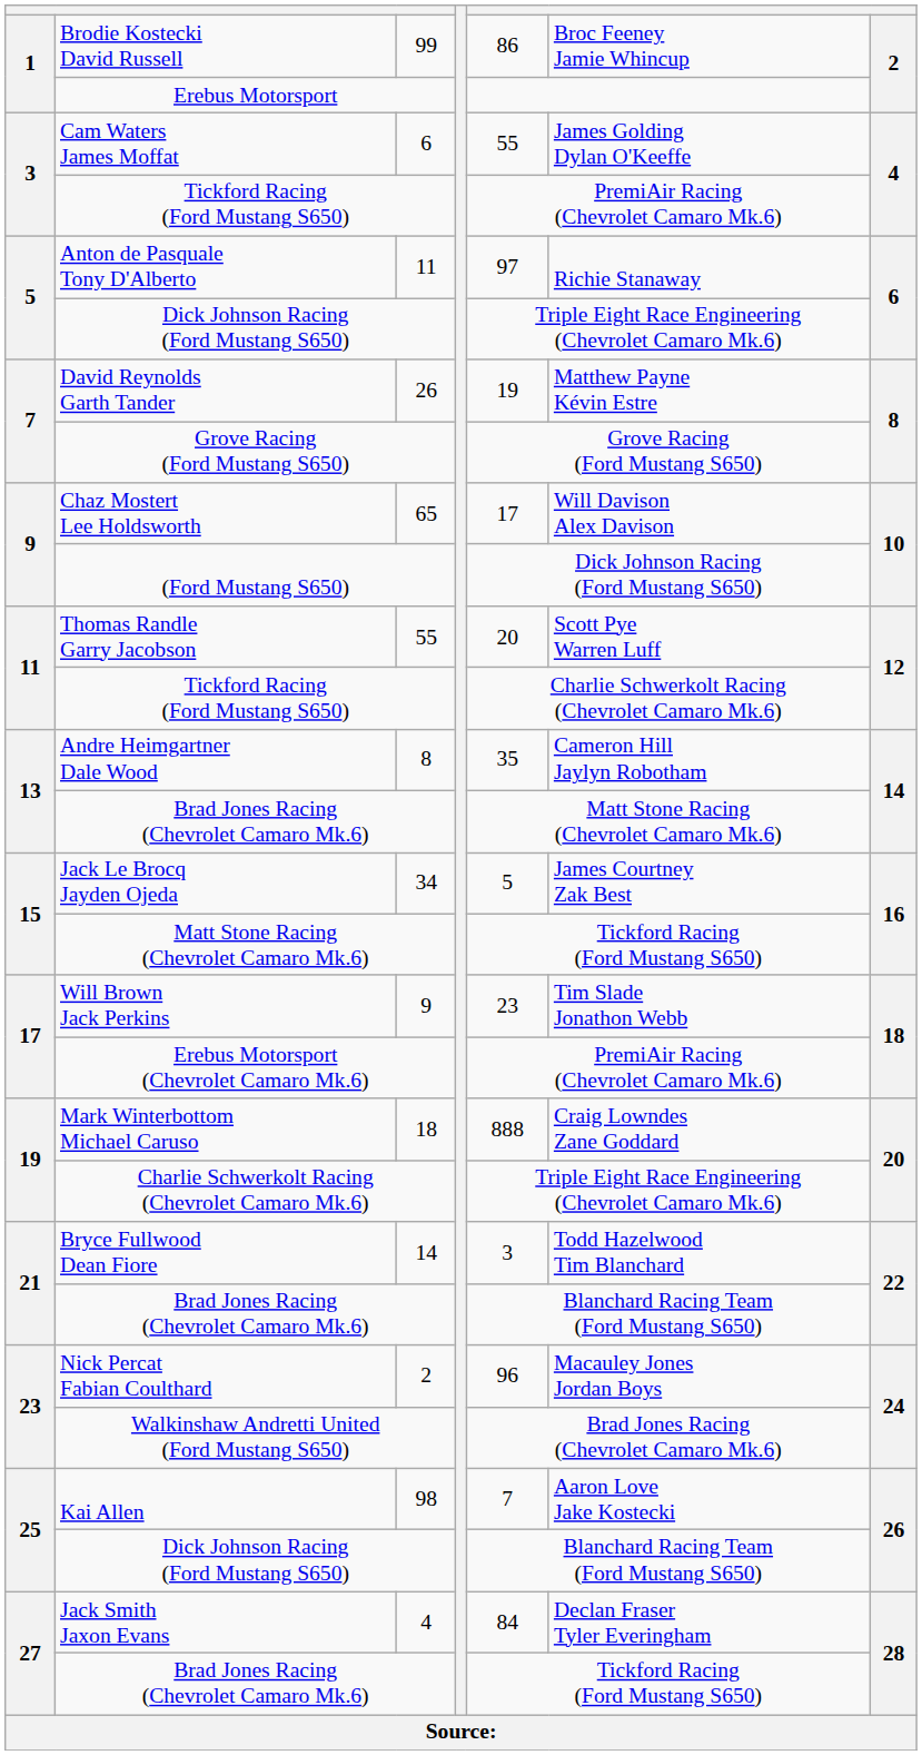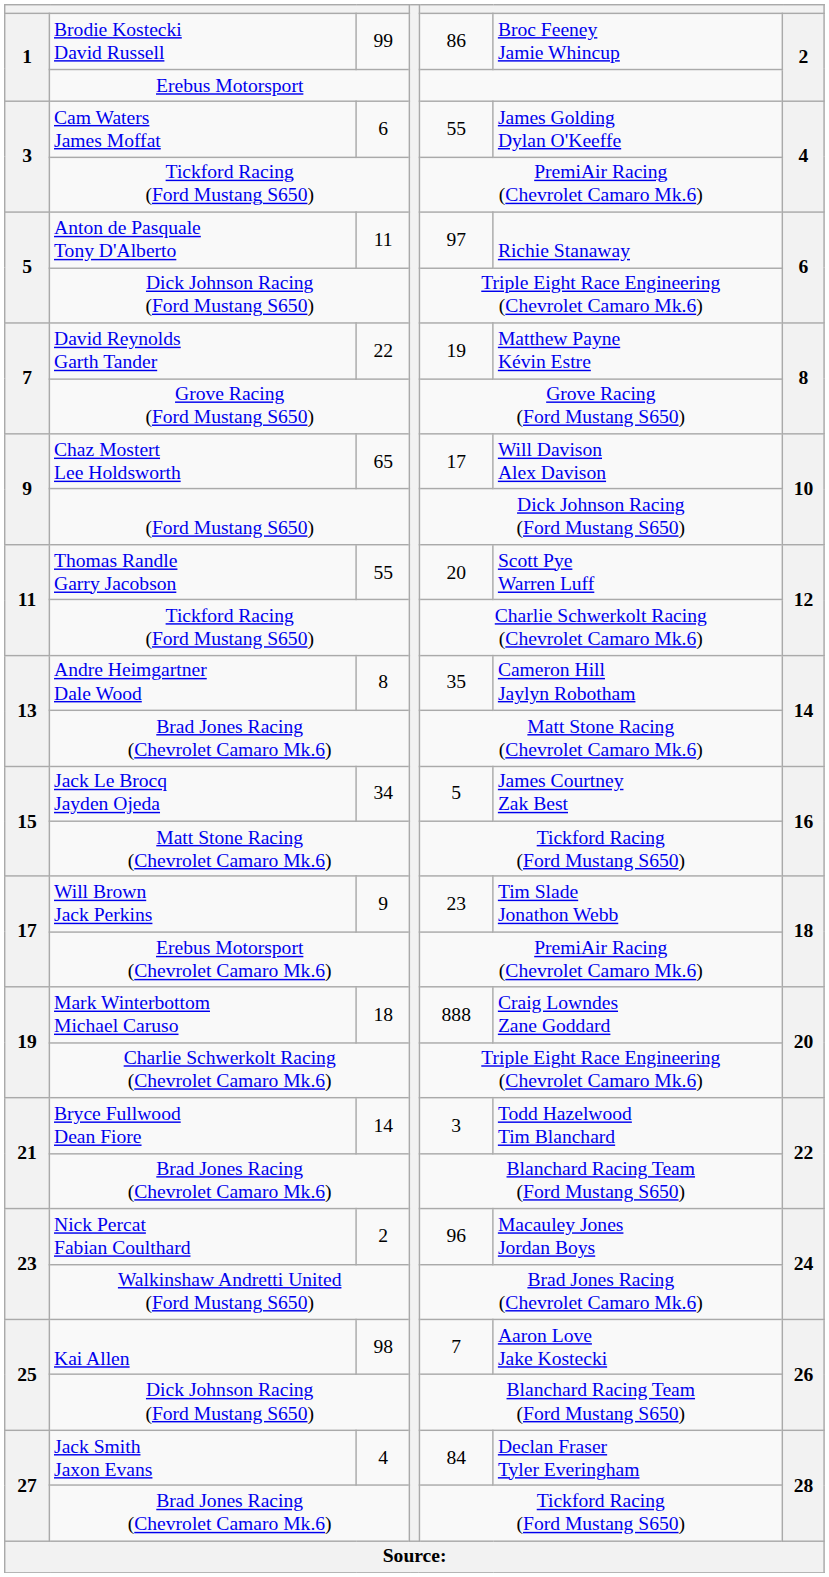David Reynolds Garth Tander | column 3: 26 -> 22
